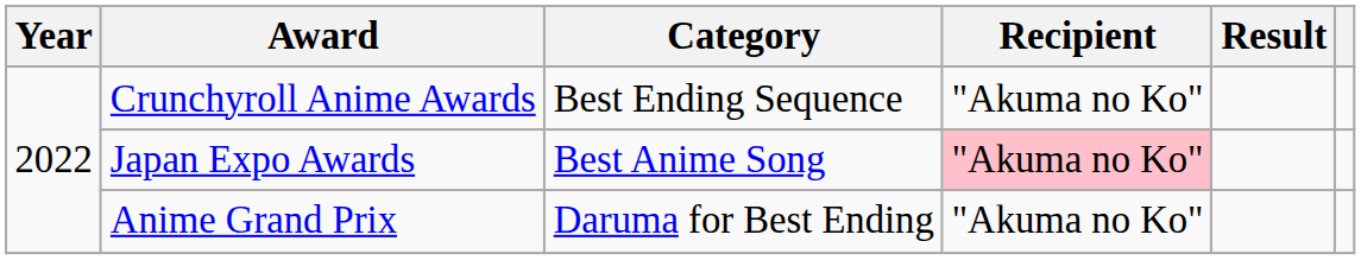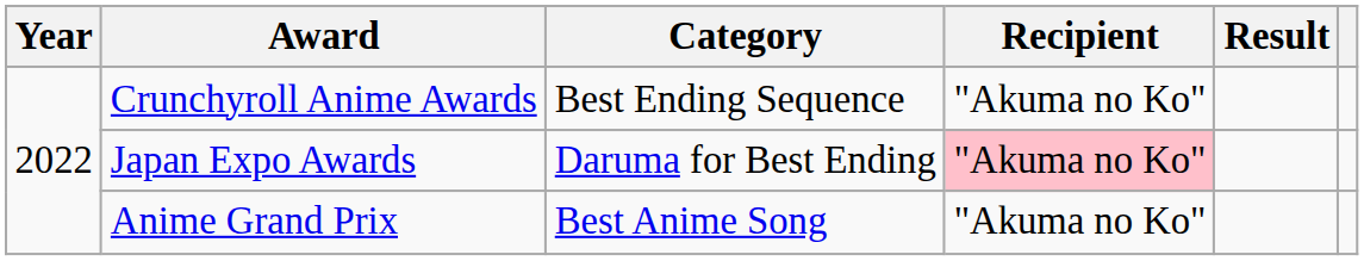Japan Expo Awards | Category: Best Anime Song -> Daruma for Best Ending
Anime Grand Prix | Category: Daruma for Best Ending -> Best Anime Song
